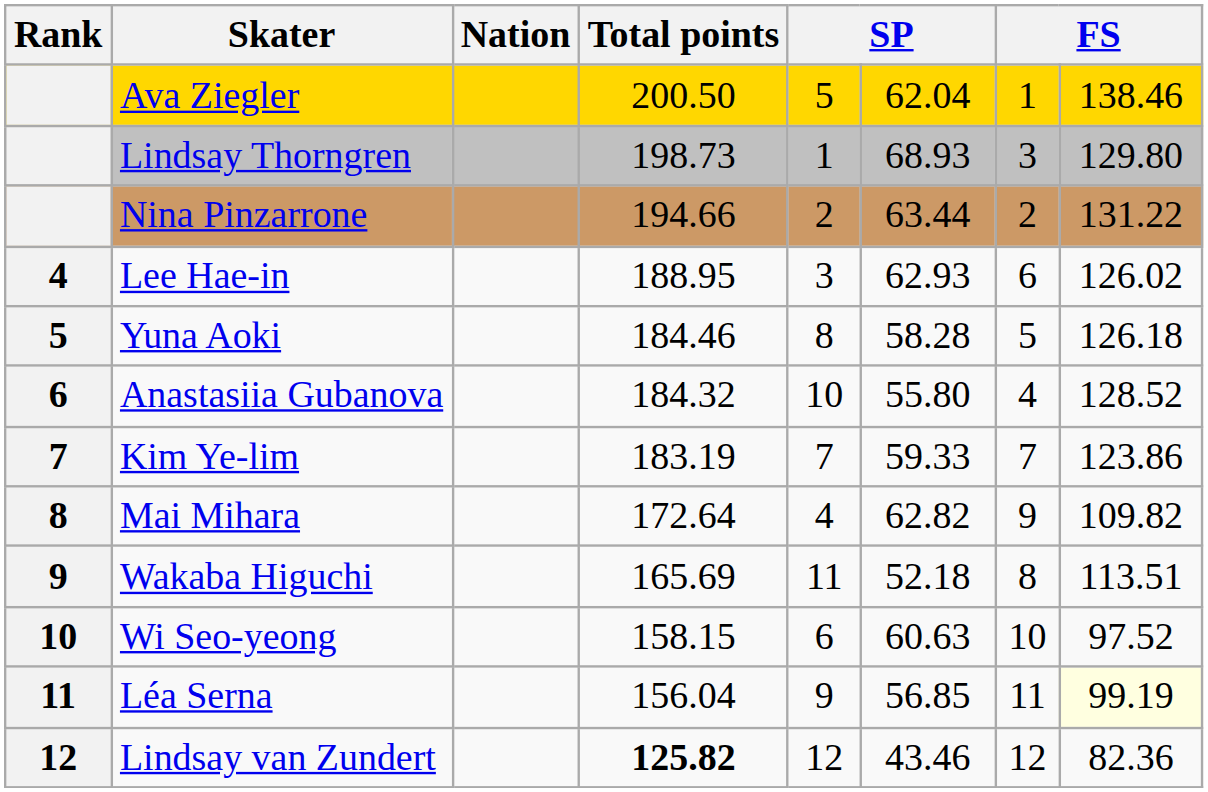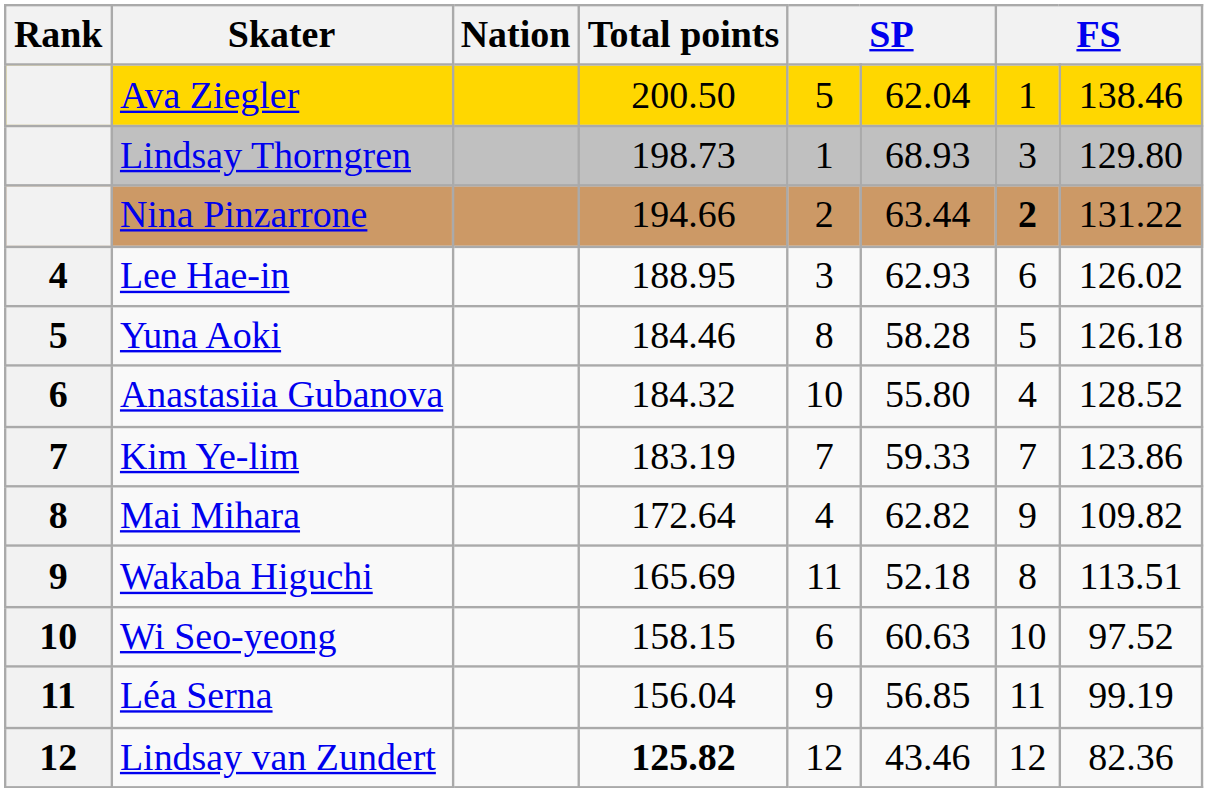Nina Pinzarrone | column 7: normal -> bold
Léa Serna | column 8: lightyellow background -> no background
